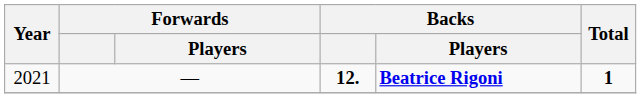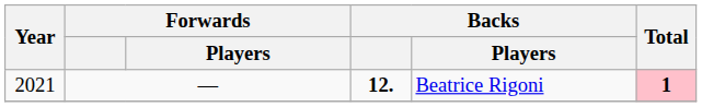2021 | Backs / Players: bold -> normal
2021 | Total: no background -> pink background
